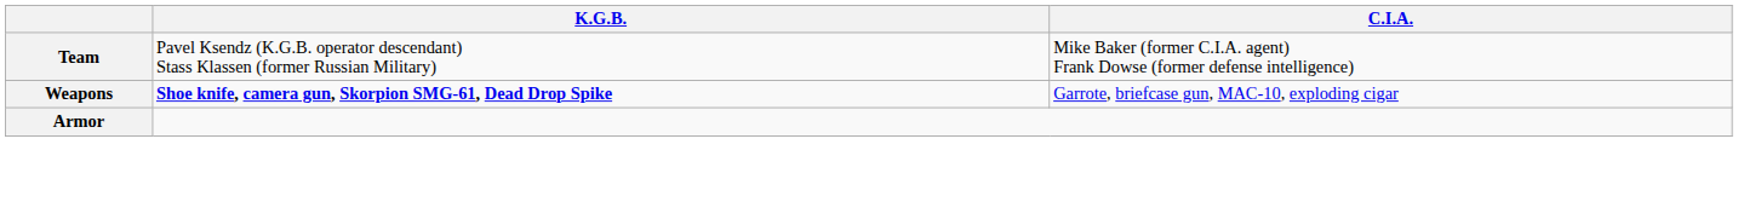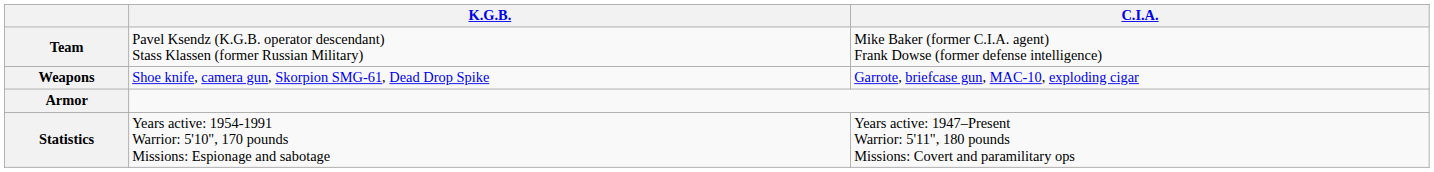Weapons | K.G.B.: bold -> normal
+ row: Statistics | Years active: 1954-1991 Warrior: 5'10", 170 pounds Missions: Espionage and sabotage | Years active: 1947–Present Warrior: 5'11", 180 pounds Missions: Covert and paramilitary ops
